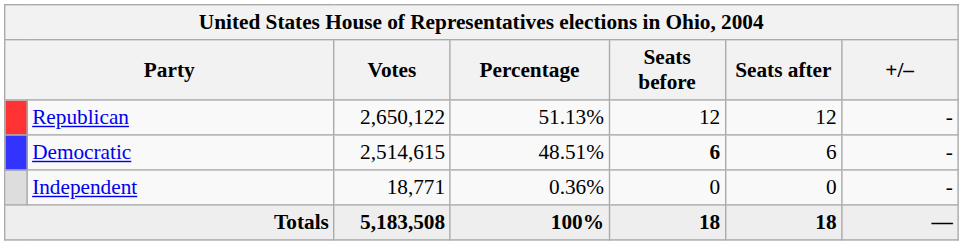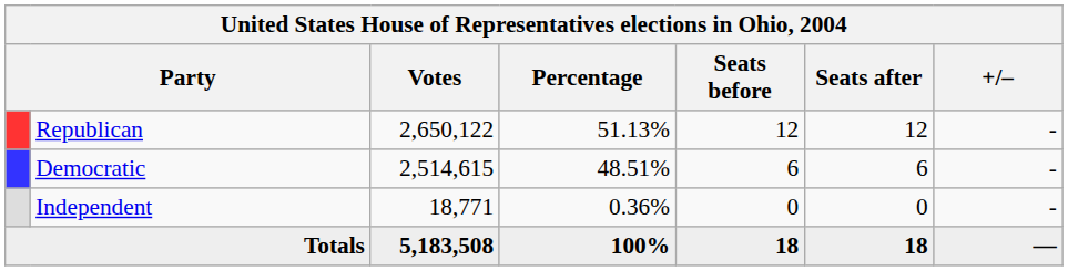Democratic | Seats before: bold -> normal
